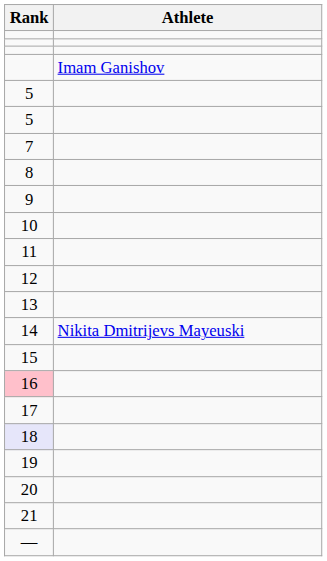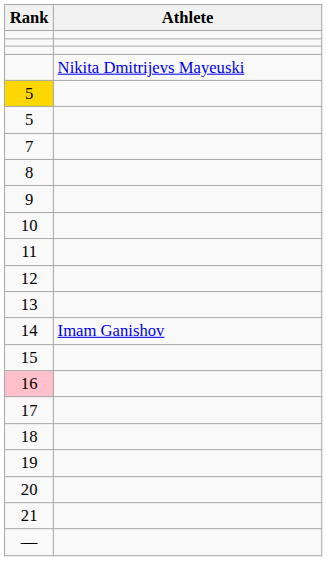row 5 | Athlete: Imam Ganishov -> Nikita Dmitrijevs Mayeuski
row 6 | Rank: no background -> gold background
row 15 | Athlete: Nikita Dmitrijevs Mayeuski -> Imam Ganishov
row 19 | Rank: lavender background -> no background
